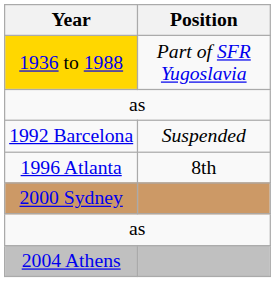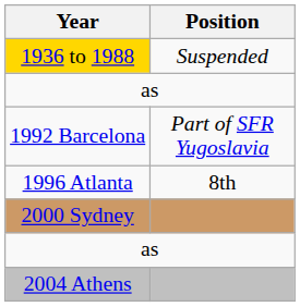row 2 | Position: Part of SFR Yugoslavia -> Suspended
row 4 | Position: Suspended -> Part of SFR Yugoslavia
